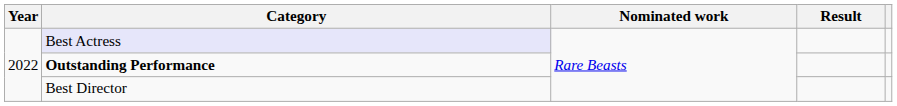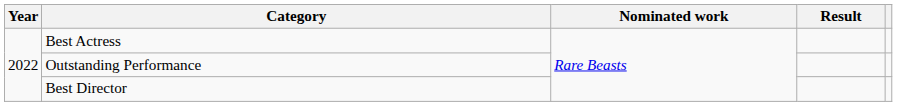Best Actress | Category: lavender background -> no background
Outstanding Performance | Category: bold -> normal
